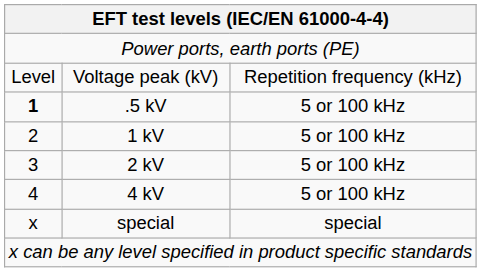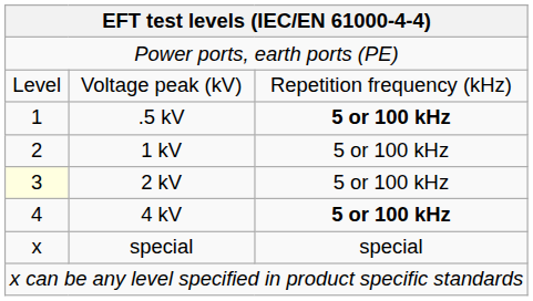.5 kV | column 1: bold -> normal
.5 kV | column 3: normal -> bold
2 kV | column 1: no background -> lightyellow background
4 kV | column 3: normal -> bold
